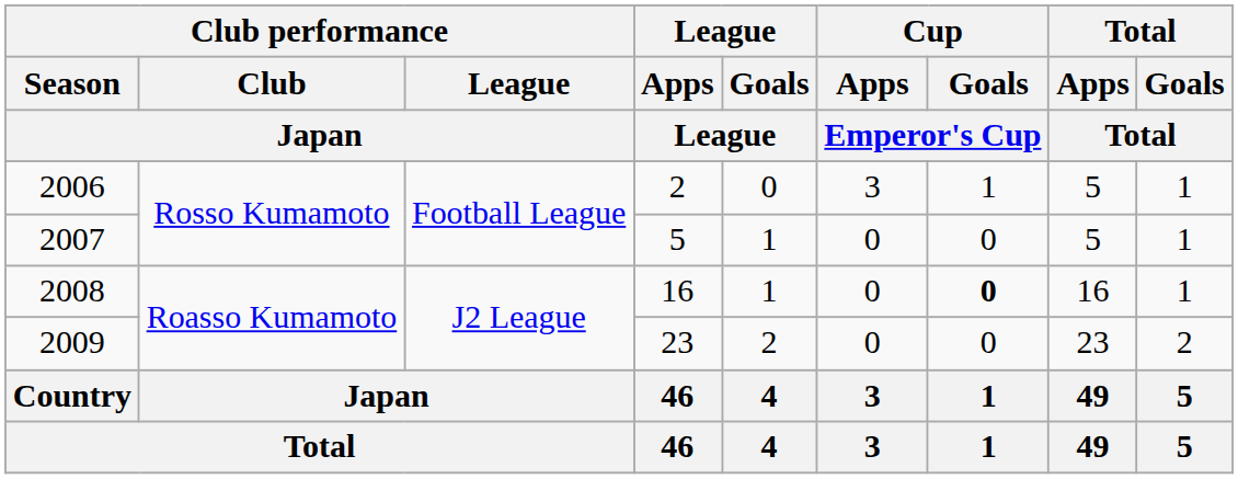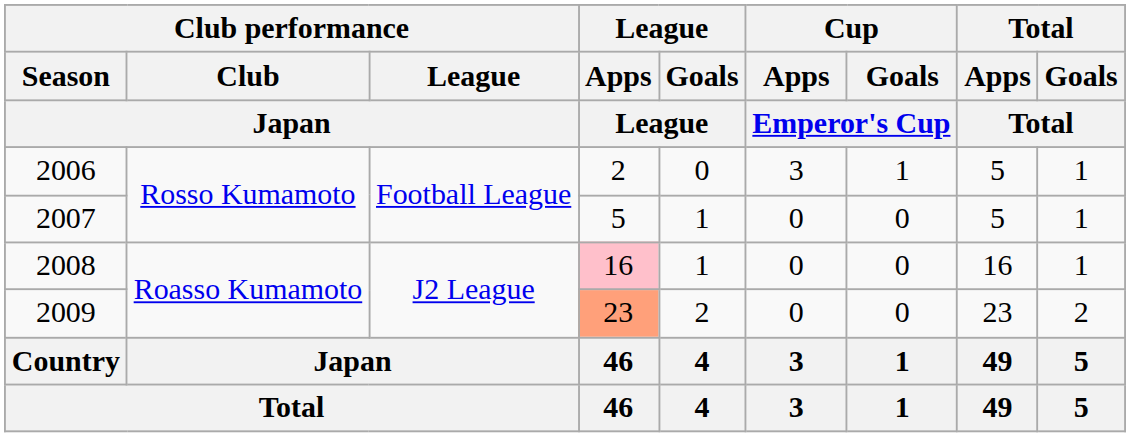2008 | League / Apps / League: no background -> pink background
2008 | Cup / Goals / Emperor's Cup: bold -> normal
2009 | League / Apps / League: no background -> lightsalmon background
